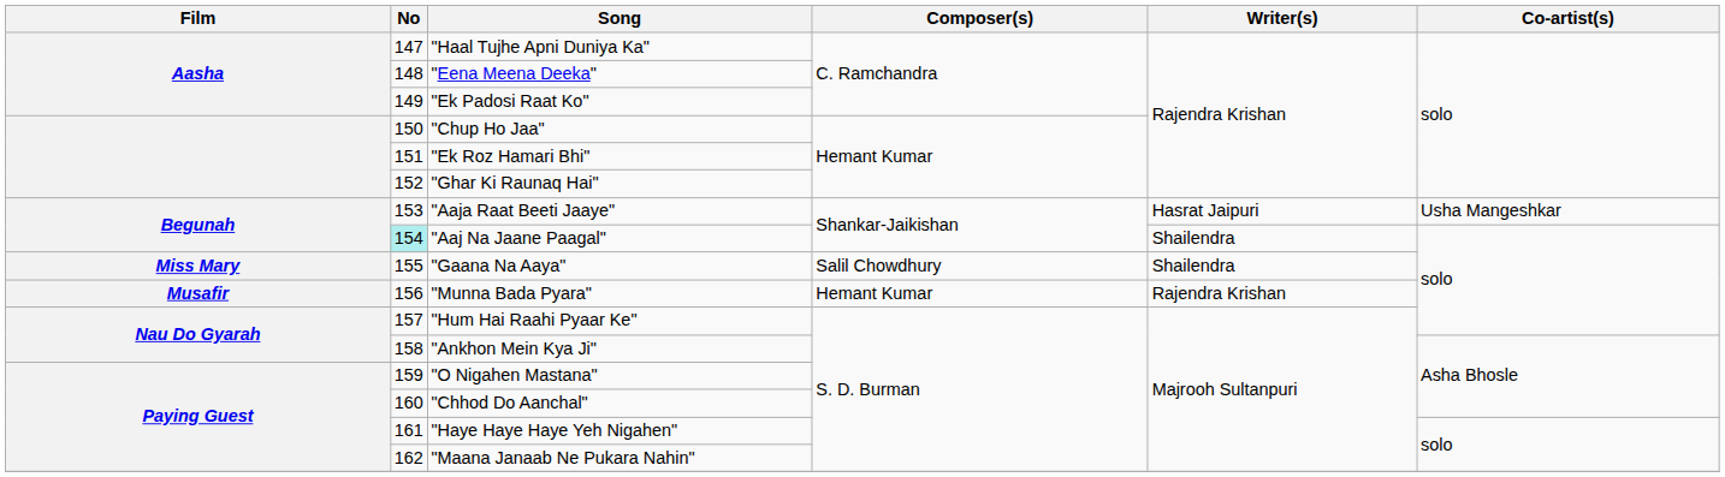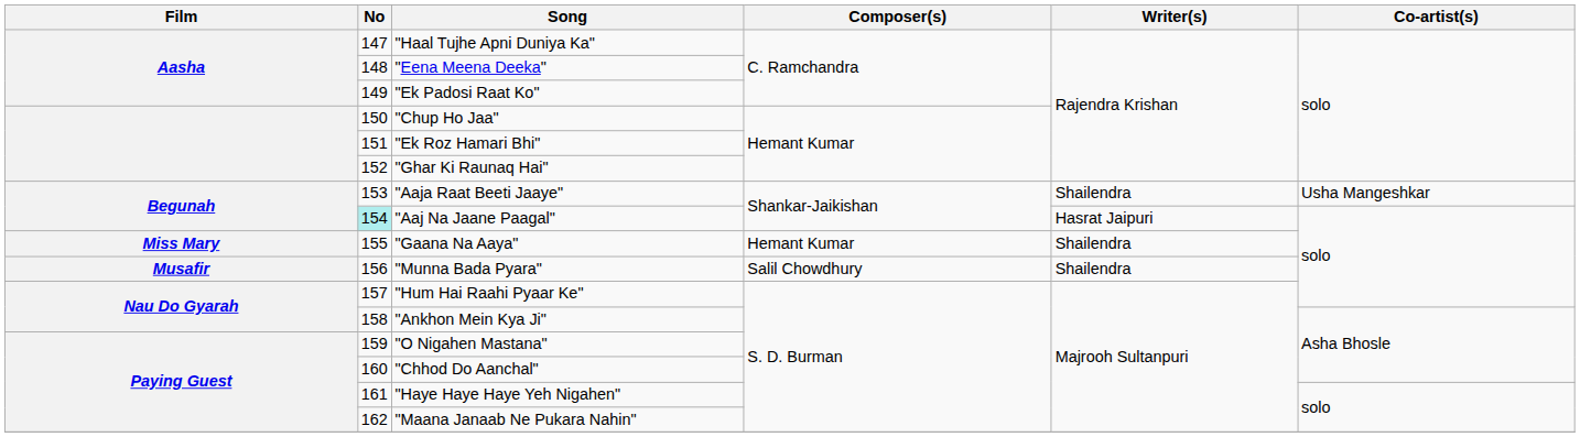"Aaja Raat Beeti Jaaye" | Writer(s): Hasrat Jaipuri -> Shailendra
"Aaj Na Jaane Paagal" | Writer(s): Shailendra -> Hasrat Jaipuri
"Gaana Na Aaya" | Composer(s): Salil Chowdhury -> Hemant Kumar
"Munna Bada Pyara" | Composer(s): Hemant Kumar -> Salil Chowdhury
"Munna Bada Pyara" | Writer(s): Rajendra Krishan -> Shailendra
